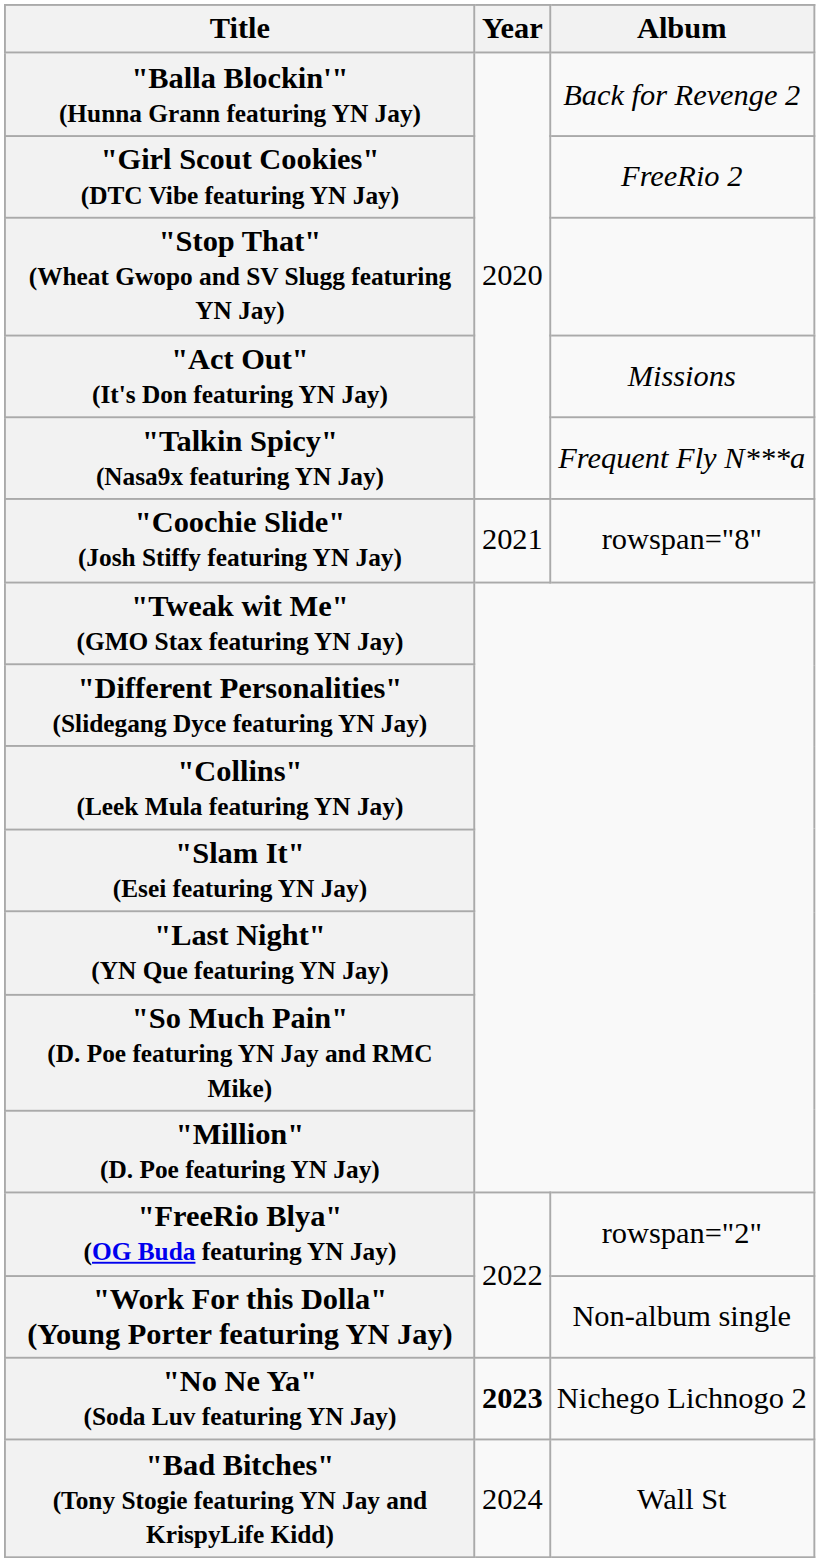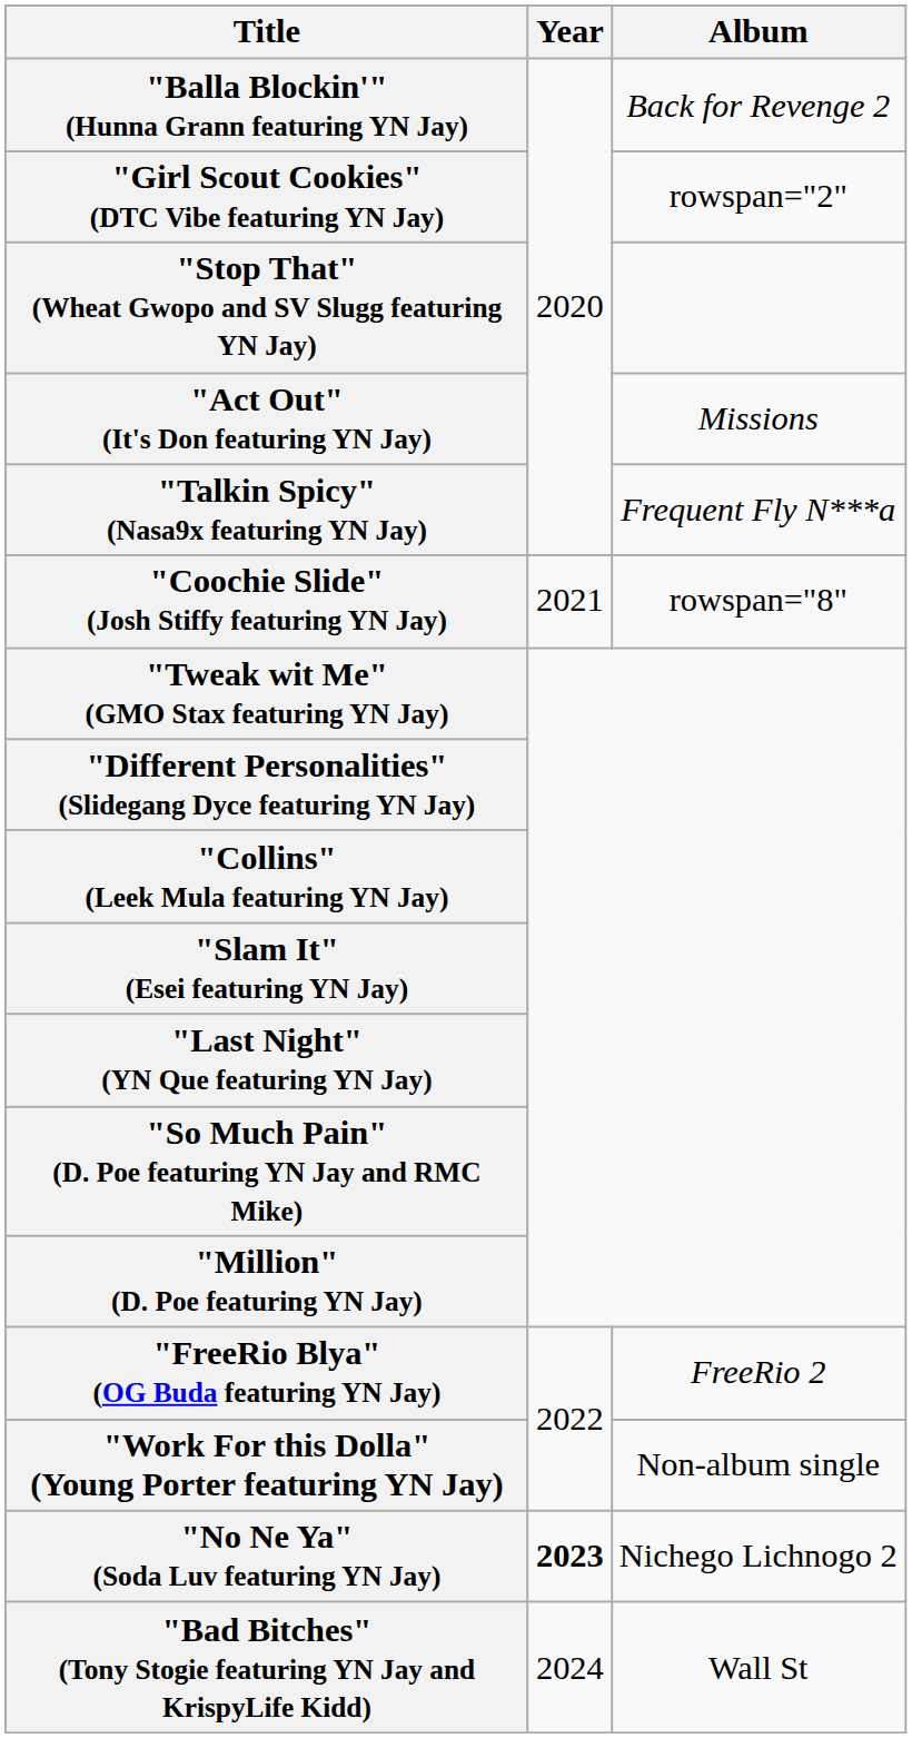"Girl Scout Cookies" (DTC Vibe featuring YN Jay) | Album: FreeRio 2 -> rowspan="2"
"FreeRio Blya" (OG Buda featuring YN Jay) | Album: rowspan="2" -> FreeRio 2
